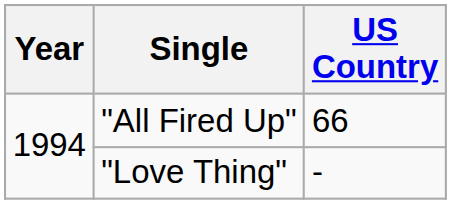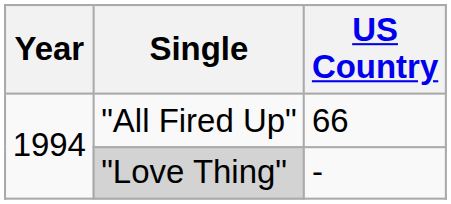"Love Thing" | Single: no background -> lightgrey background
